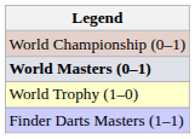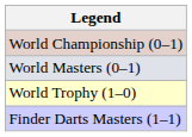row 3 | column 1: bold -> normal
